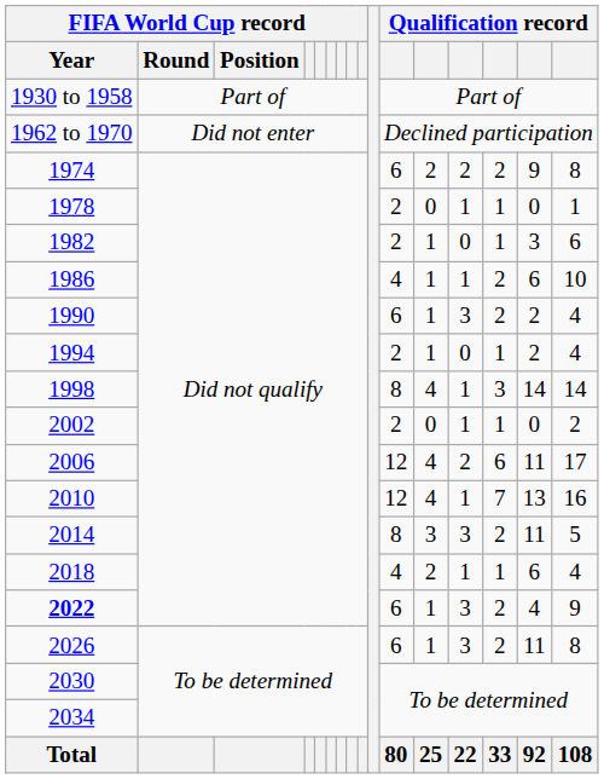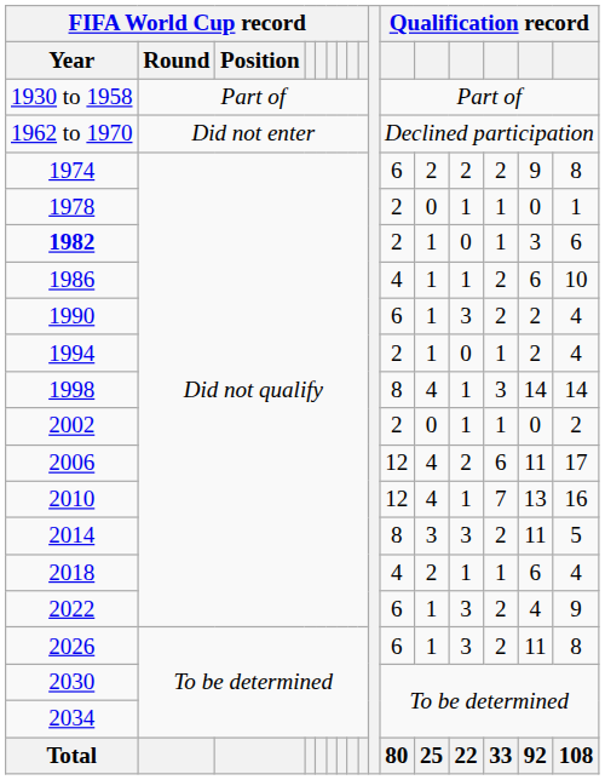1982 | FIFA World Cup record / Year: normal -> bold
2022 | FIFA World Cup record / Year: bold -> normal
